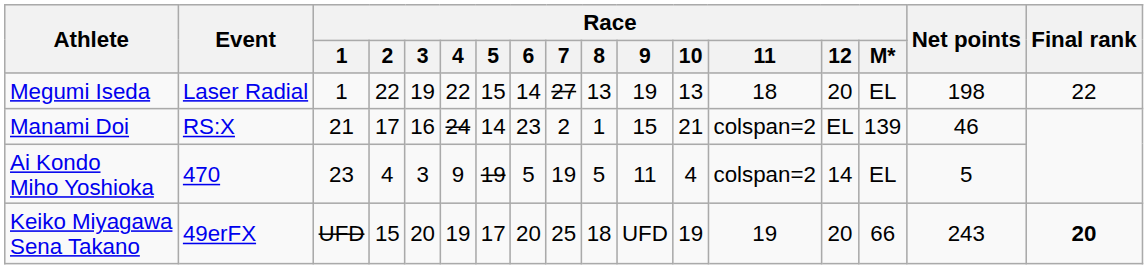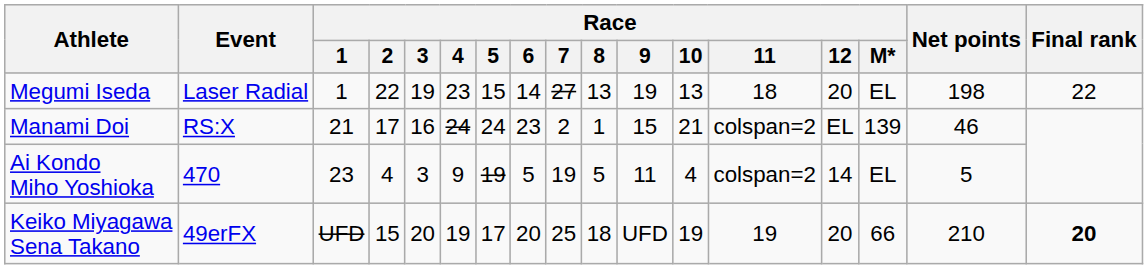Megumi Iseda | Race / 4: 22 -> 23
Manami Doi | Race / 5: 14 -> 24
Keiko Miyagawa Sena Takano | Net points: 243 -> 210
